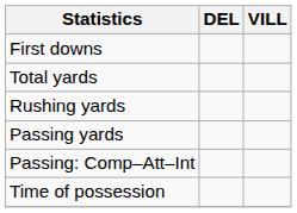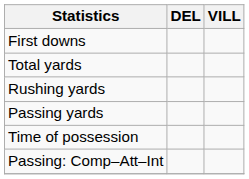rows swapped: Passing: Comp–Att–Int <-> Time of possession
